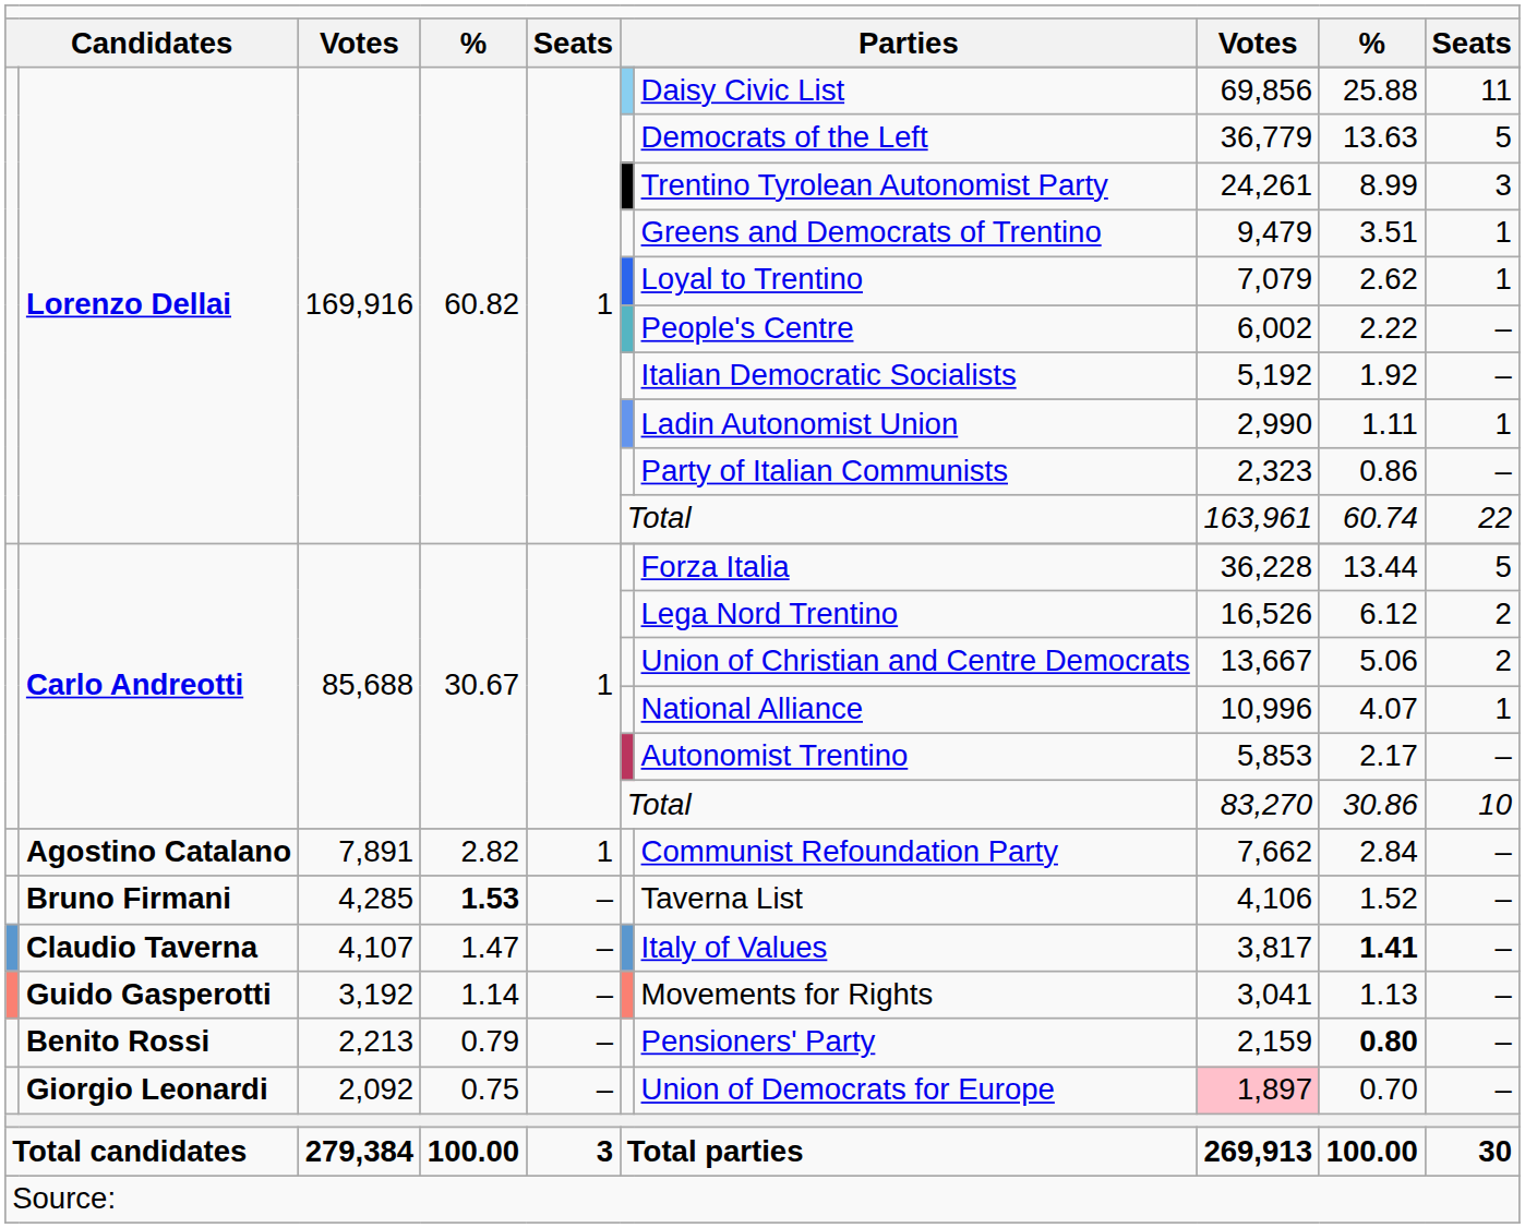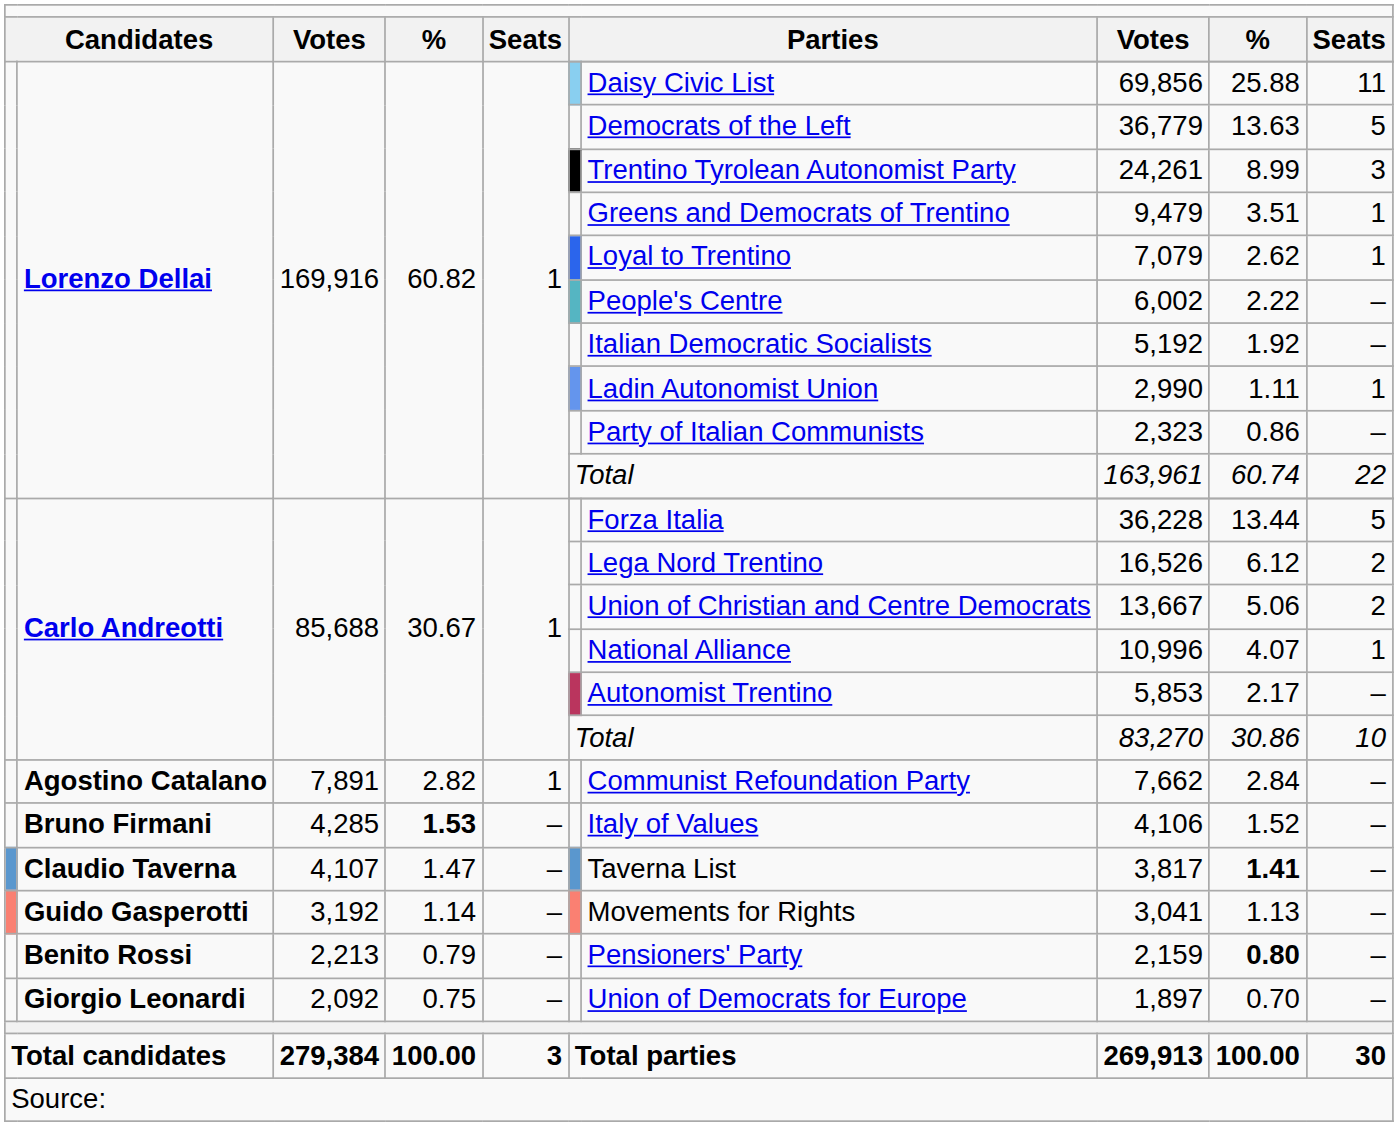Bruno Firmani | column 7: Taverna List -> Italy of Values
Claudio Taverna | column 7: Italy of Values -> Taverna List
Giorgio Leonardi | column 8: pink background -> no background
